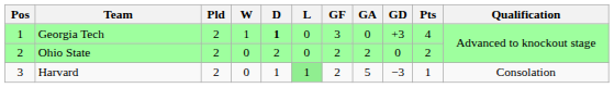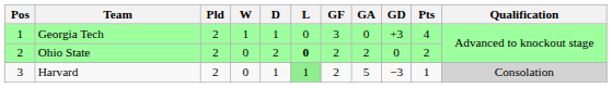Georgia Tech | D: bold -> normal
Ohio State | L: normal -> bold
Harvard | Qualification: no background -> lightgrey background
